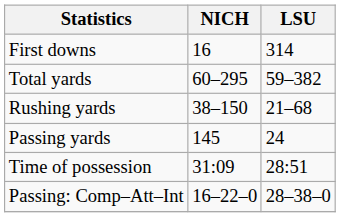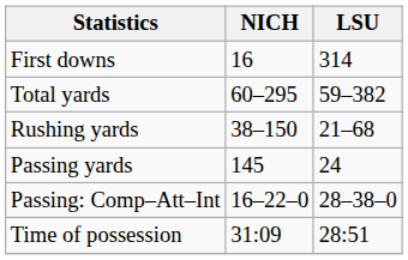rows swapped: Passing: Comp–Att–Int <-> Time of possession
